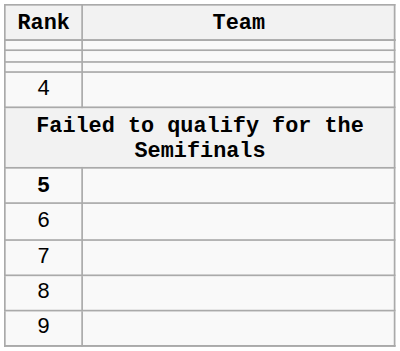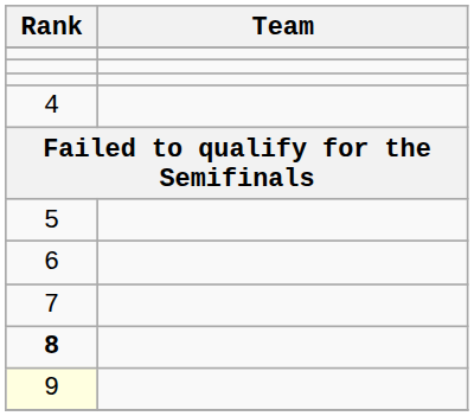5 | Rank: bold -> normal
8 | Rank: normal -> bold
9 | Rank: no background -> lightyellow background
